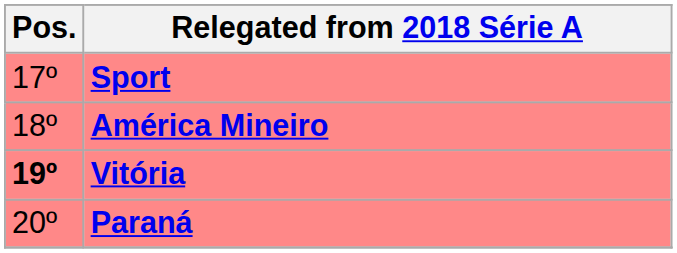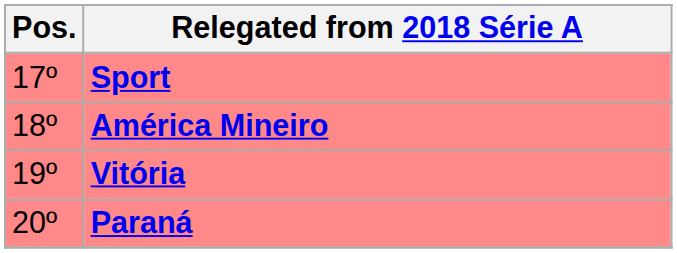Vitória | Pos.: bold -> normal
